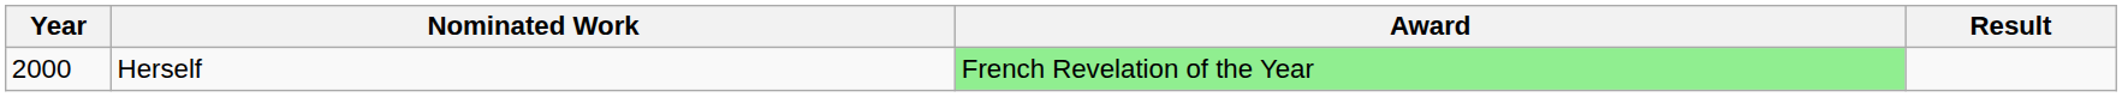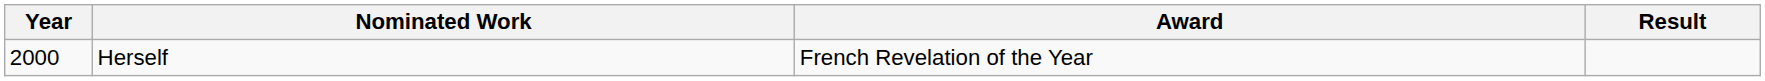Herself | Award: lightgreen background -> no background
